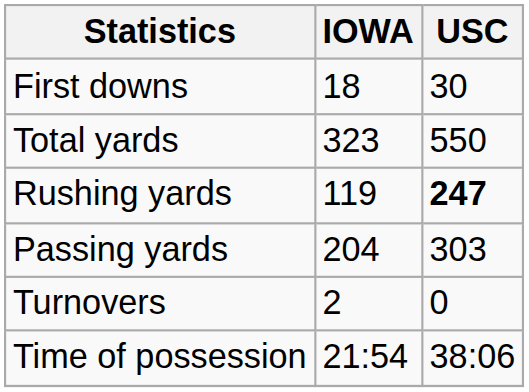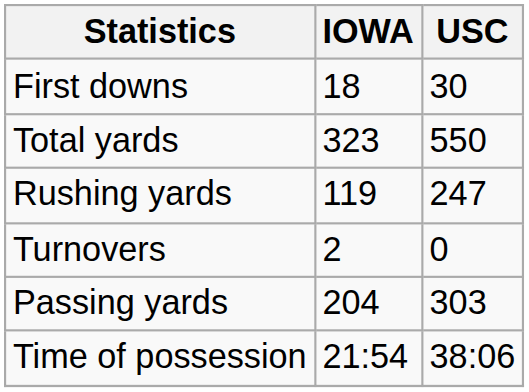Rushing yards | USC: bold -> normal
rows swapped: Passing yards <-> Turnovers
